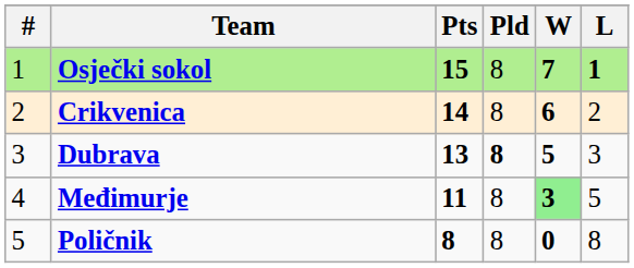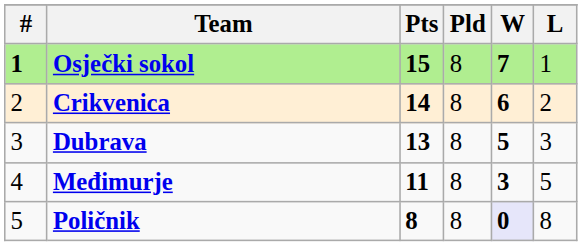Osječki sokol | #: normal -> bold
Osječki sokol | L: bold -> normal
Dubrava | Pld: bold -> normal
Međimurje | W: lightgreen background -> no background
Poličnik | W: no background -> lavender background
